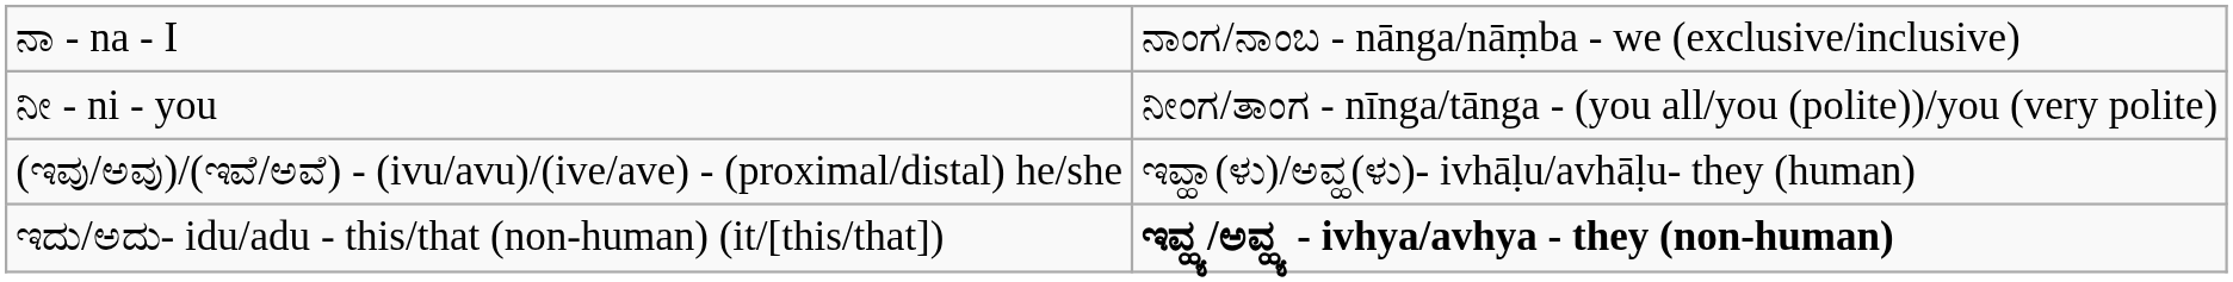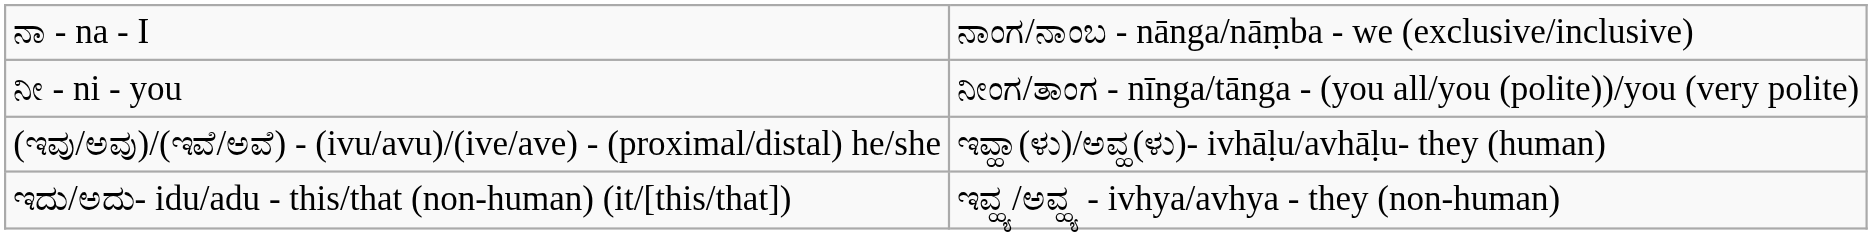ಇದು/ಅದು- idu/adu - this/that (non-human) (it/[this/that]) | column 2: bold -> normal
